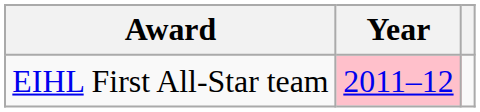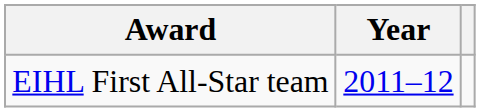row 2 | Year: pink background -> no background
